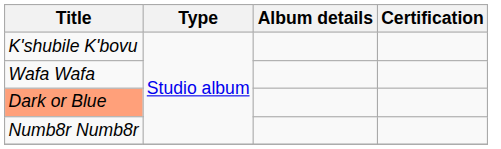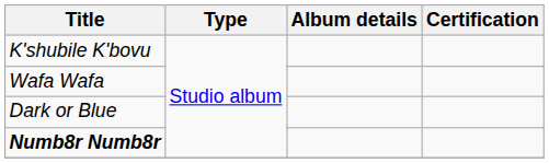Dark or Blue | Title: lightsalmon background -> no background
Numb8r Numb8r | Title: normal -> bold
